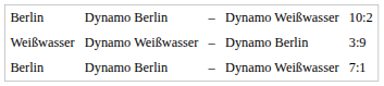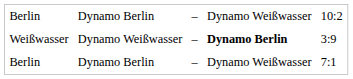Weißwasser | column 4: normal -> bold
